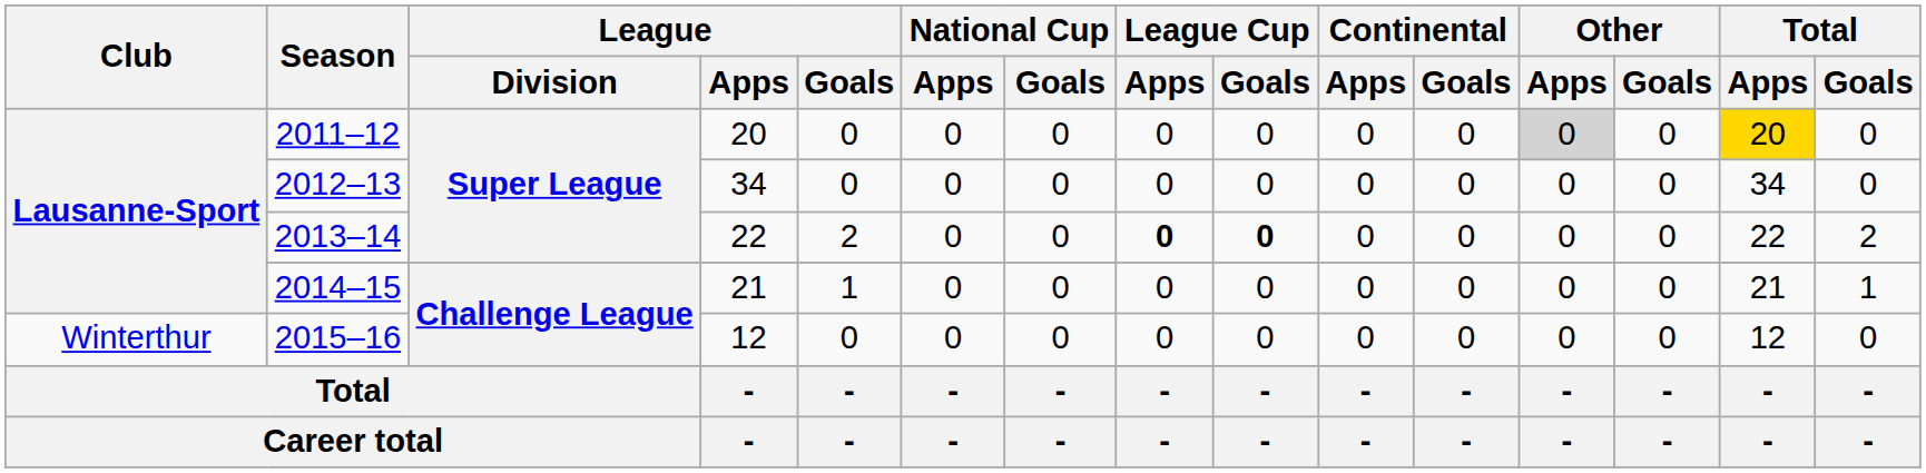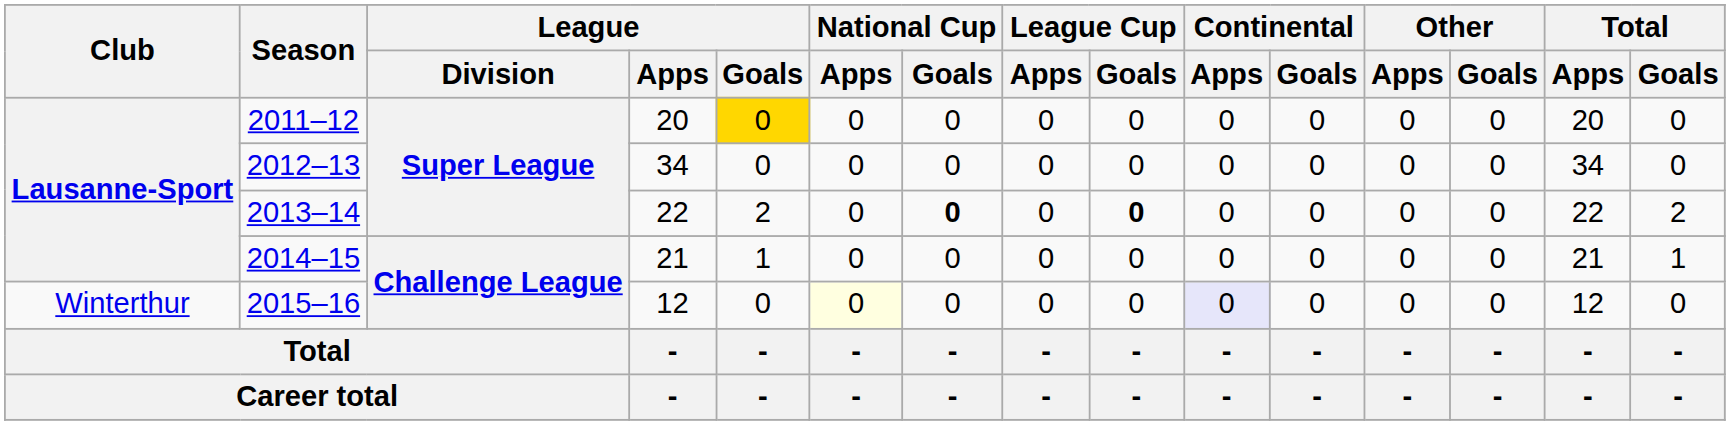2011–12 | League / Goals: no background -> gold background
2011–12 | Other / Apps: lightgrey background -> no background
2011–12 | Total / Apps: gold background -> no background
2013–14 | National Cup / Goals: normal -> bold
2013–14 | League Cup / Apps: bold -> normal
2015–16 | National Cup / Apps: no background -> lightyellow background
2015–16 | Continental / Apps: no background -> lavender background
